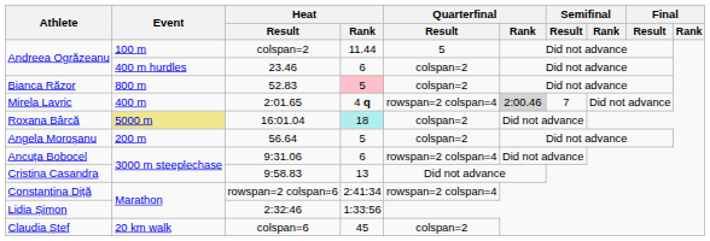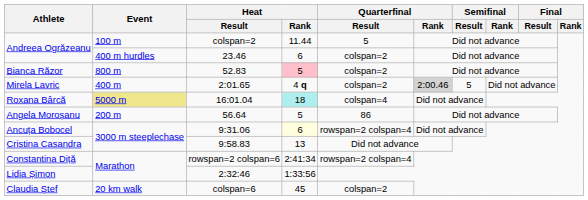Mirela Lavric | Quarterfinal / Result: rowspan=2 colspan=4 -> colspan=2
Mirela Lavric | Semifinal / Result: 7 -> 5
Roxana Bârcă | Quarterfinal / Result: colspan=2 -> colspan=4
Angela Moroșanu | Quarterfinal / Result: colspan=2 -> 86
Ancuța Bobocel | Heat / Rank: no background -> lightyellow background
